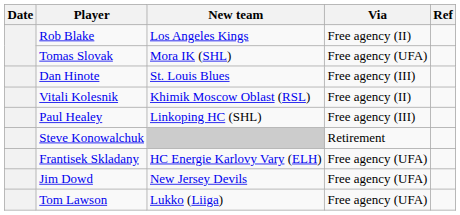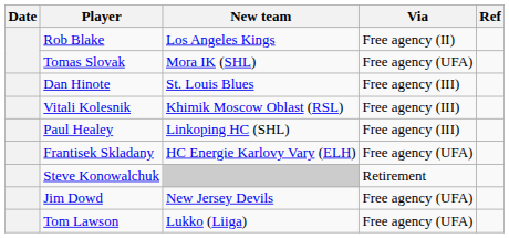Vitali Kolesnik | Via: Free agency (II) -> Free agency (III)
rows swapped: Frantisek Skladany <-> Steve Konowalchuk
